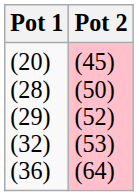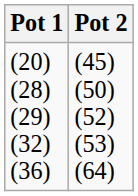(20) (28) (29) (32) (36) | Pot 2: pink background -> no background
